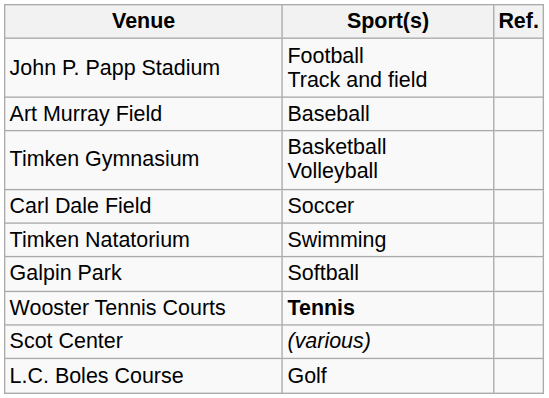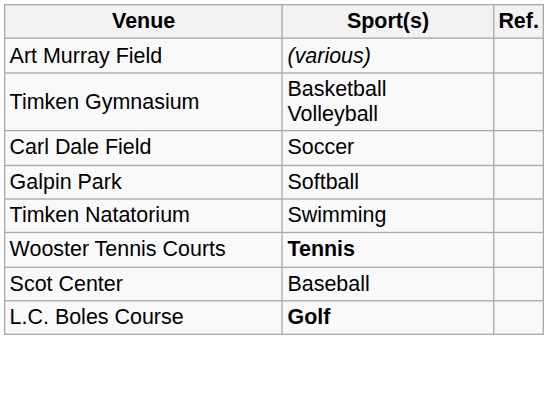- row: John P. Papp Stadium | Football Track and field
Art Murray Field | Sport(s): Baseball -> (various)
rows swapped: Galpin Park <-> Timken Natatorium
Scot Center | Sport(s): (various) -> Baseball
L.C. Boles Course | Sport(s): normal -> bold
